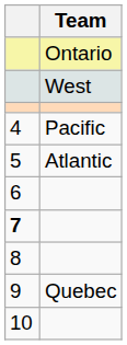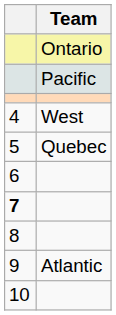row 3 | Team: West -> Pacific
row 5 | Team: Pacific -> West
row 6 | Team: Atlantic -> Quebec
row 10 | Team: Quebec -> Atlantic
